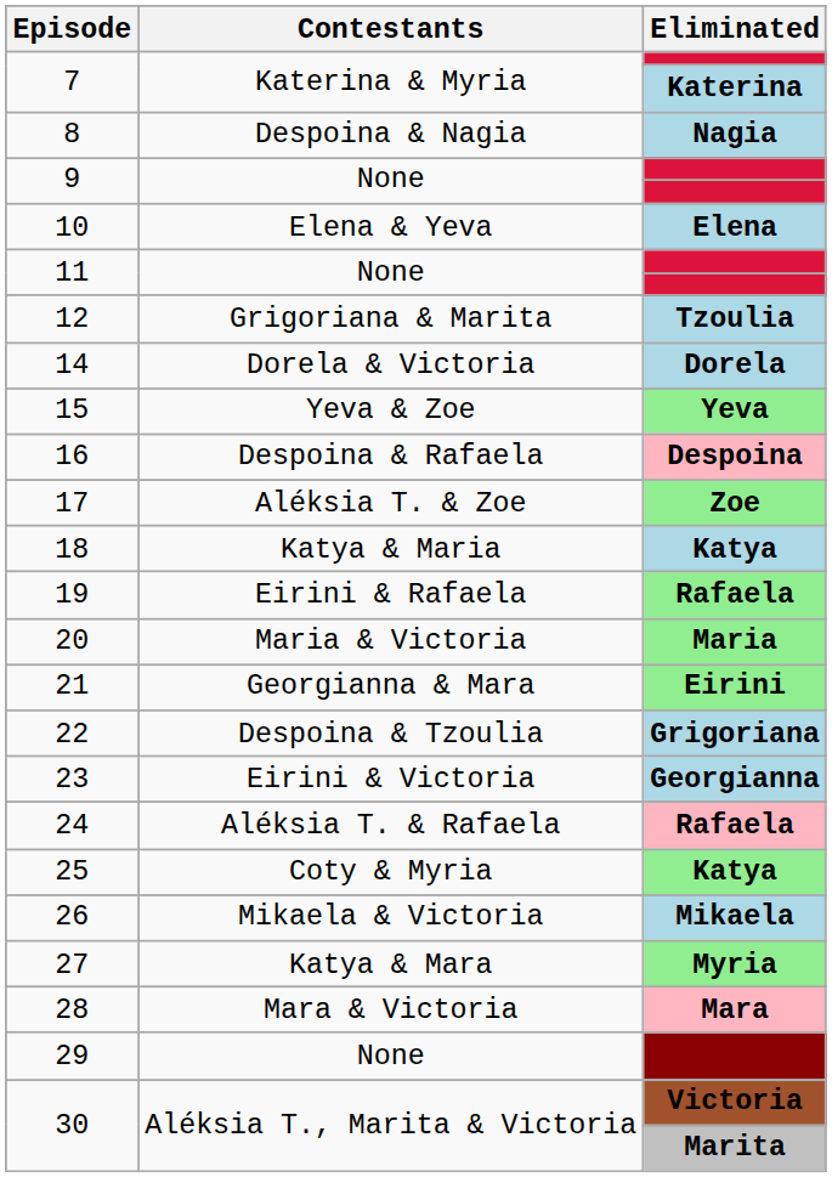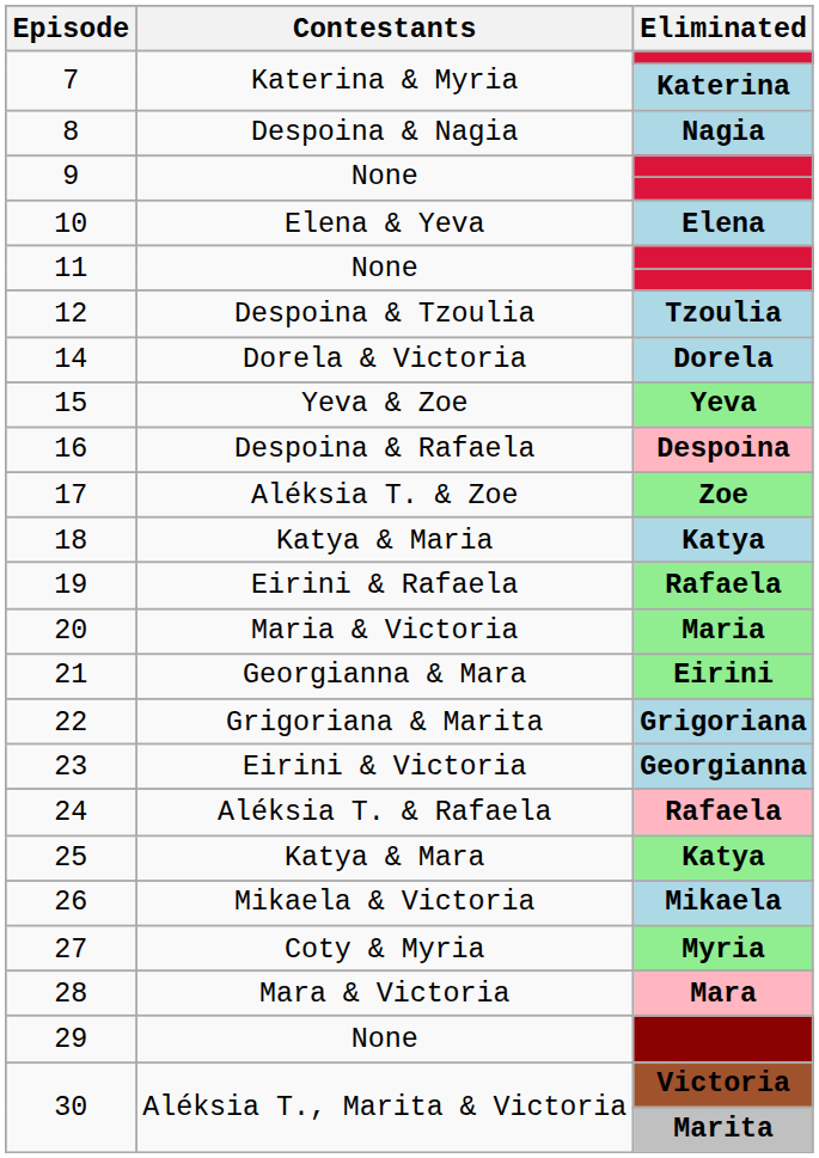12 | Contestants: Grigoriana & Marita -> Despoina & Tzoulia
22 | Contestants: Despoina & Tzoulia -> Grigoriana & Marita
25 | Contestants: Coty & Myria -> Katya & Mara
27 | Contestants: Katya & Mara -> Coty & Myria
